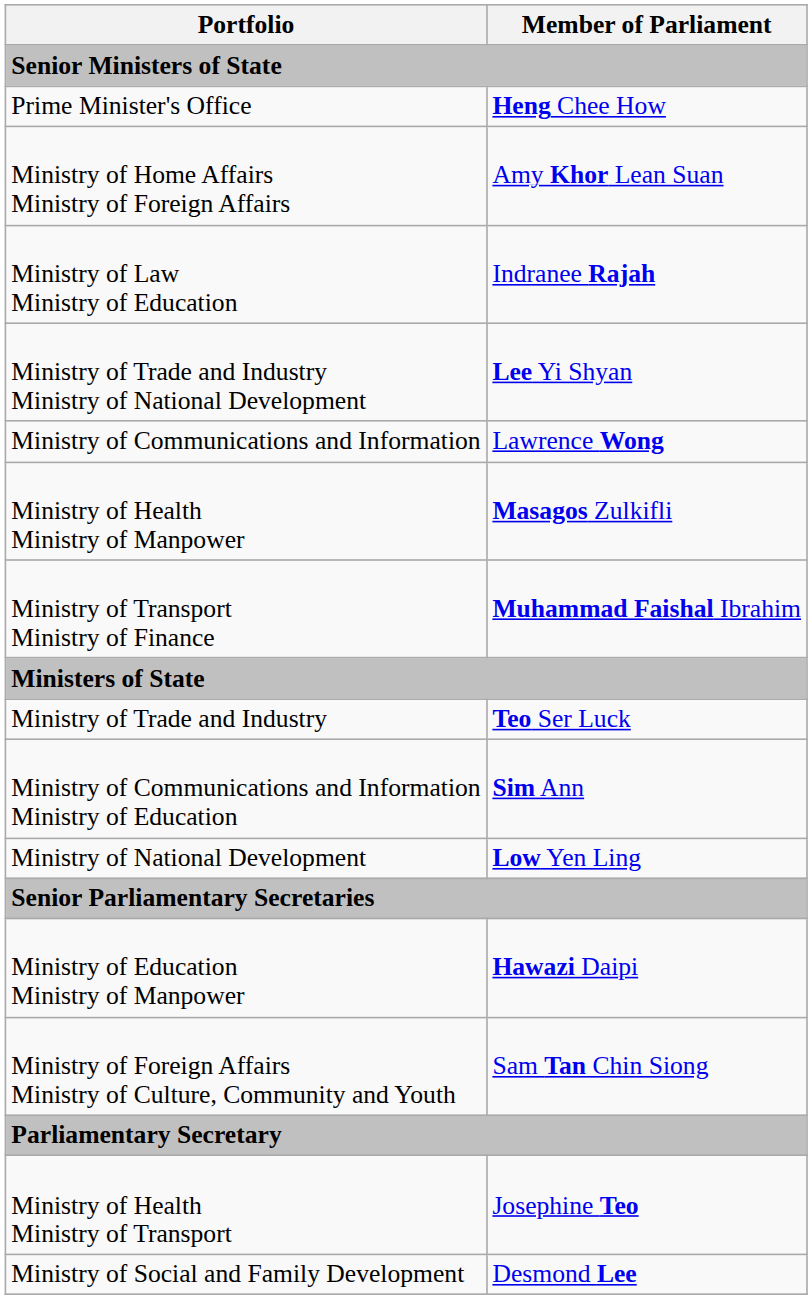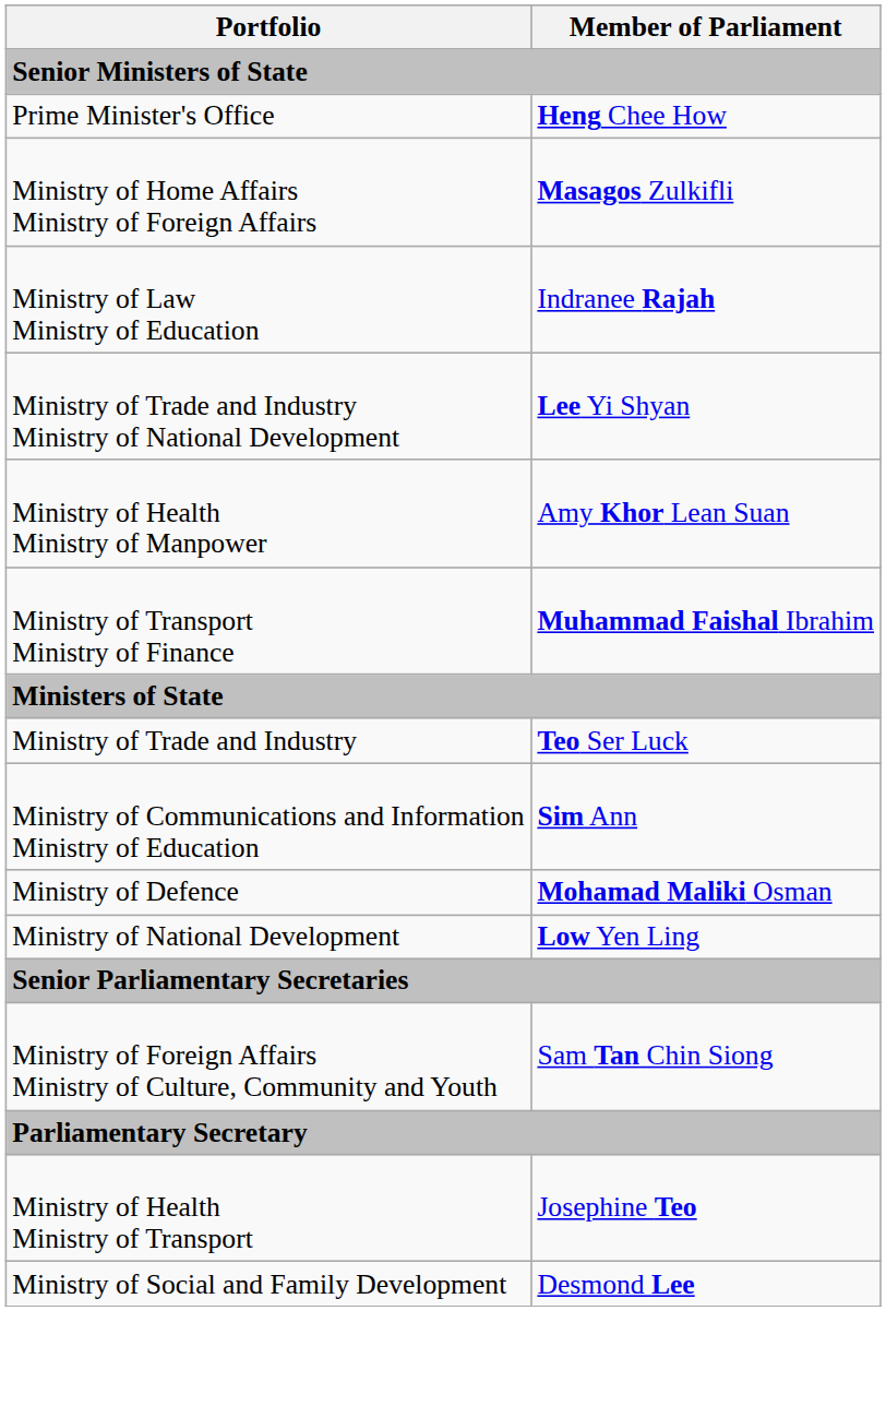Ministry of Home Affairs Ministry of Foreign Affairs | Member of Parliament: Amy Khor Lean Suan -> Masagos Zulkifli
- row: Ministry of Communications and Information | Lawrence Wong
Ministry of Health Ministry of Manpower | Member of Parliament: Masagos Zulkifli -> Amy Khor Lean Suan
+ row: Ministry of Defence | Mohamad Maliki Osman
- row: Ministry of Education Ministry of Manpower | Hawazi Daipi
